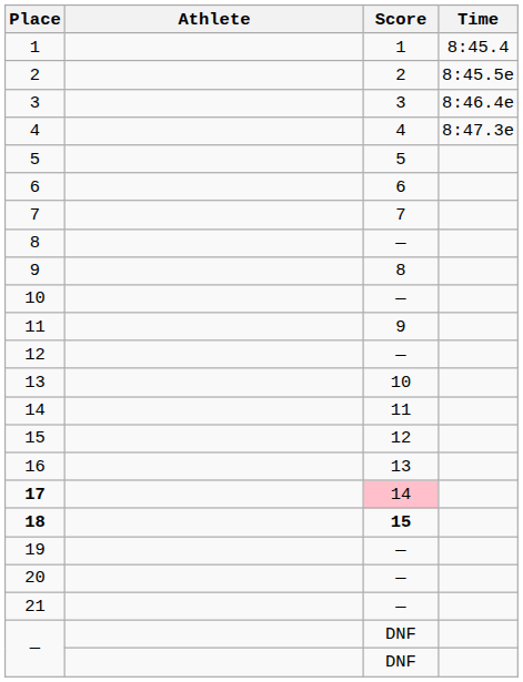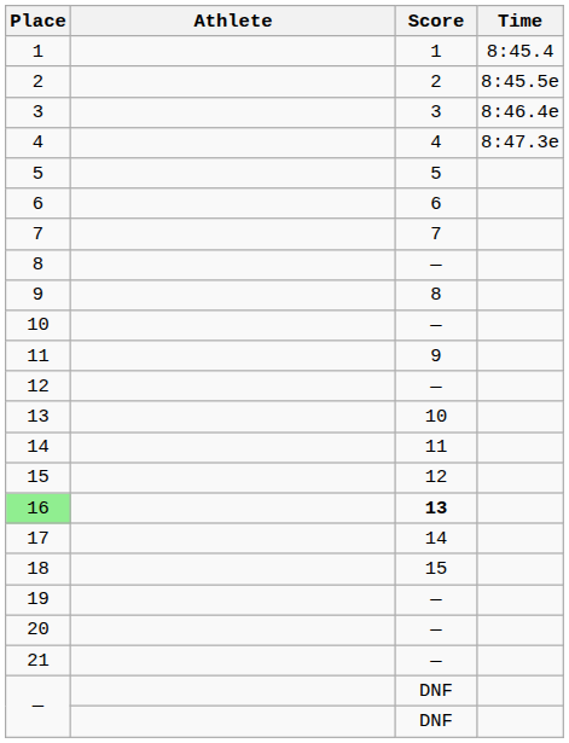16 | Place: no background -> lightgreen background
16 | Score: normal -> bold
17 | Place: bold -> normal
17 | Score: pink background -> no background
18 | Place: bold -> normal
18 | Score: bold -> normal
